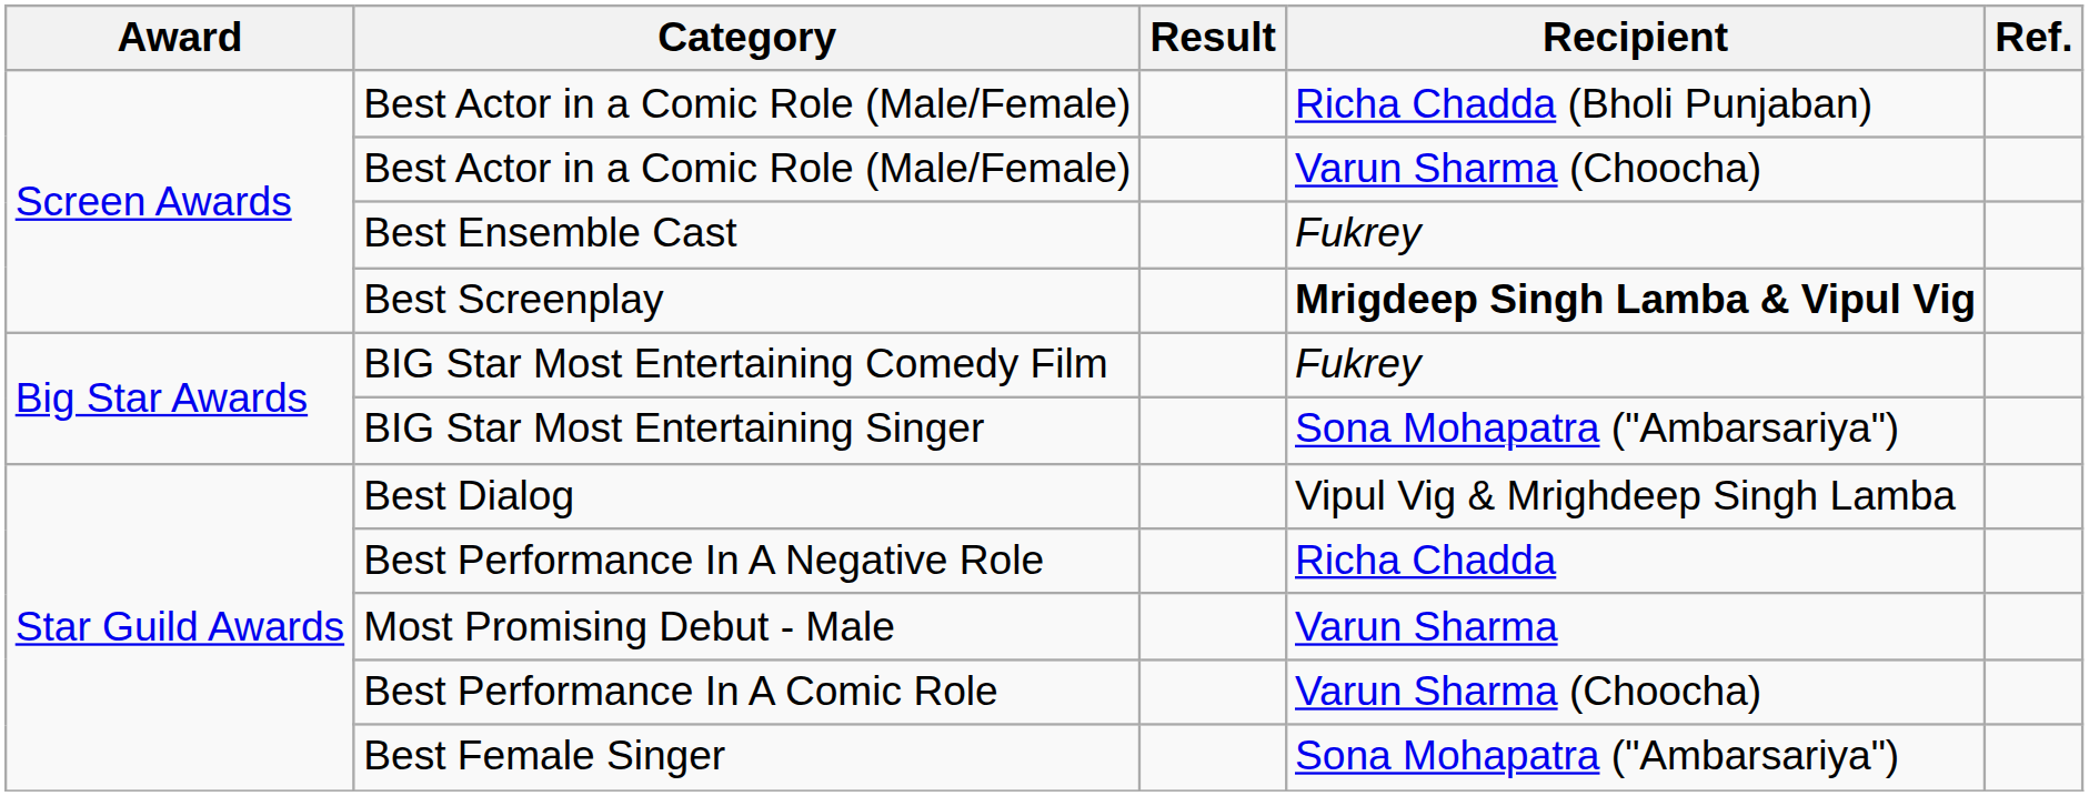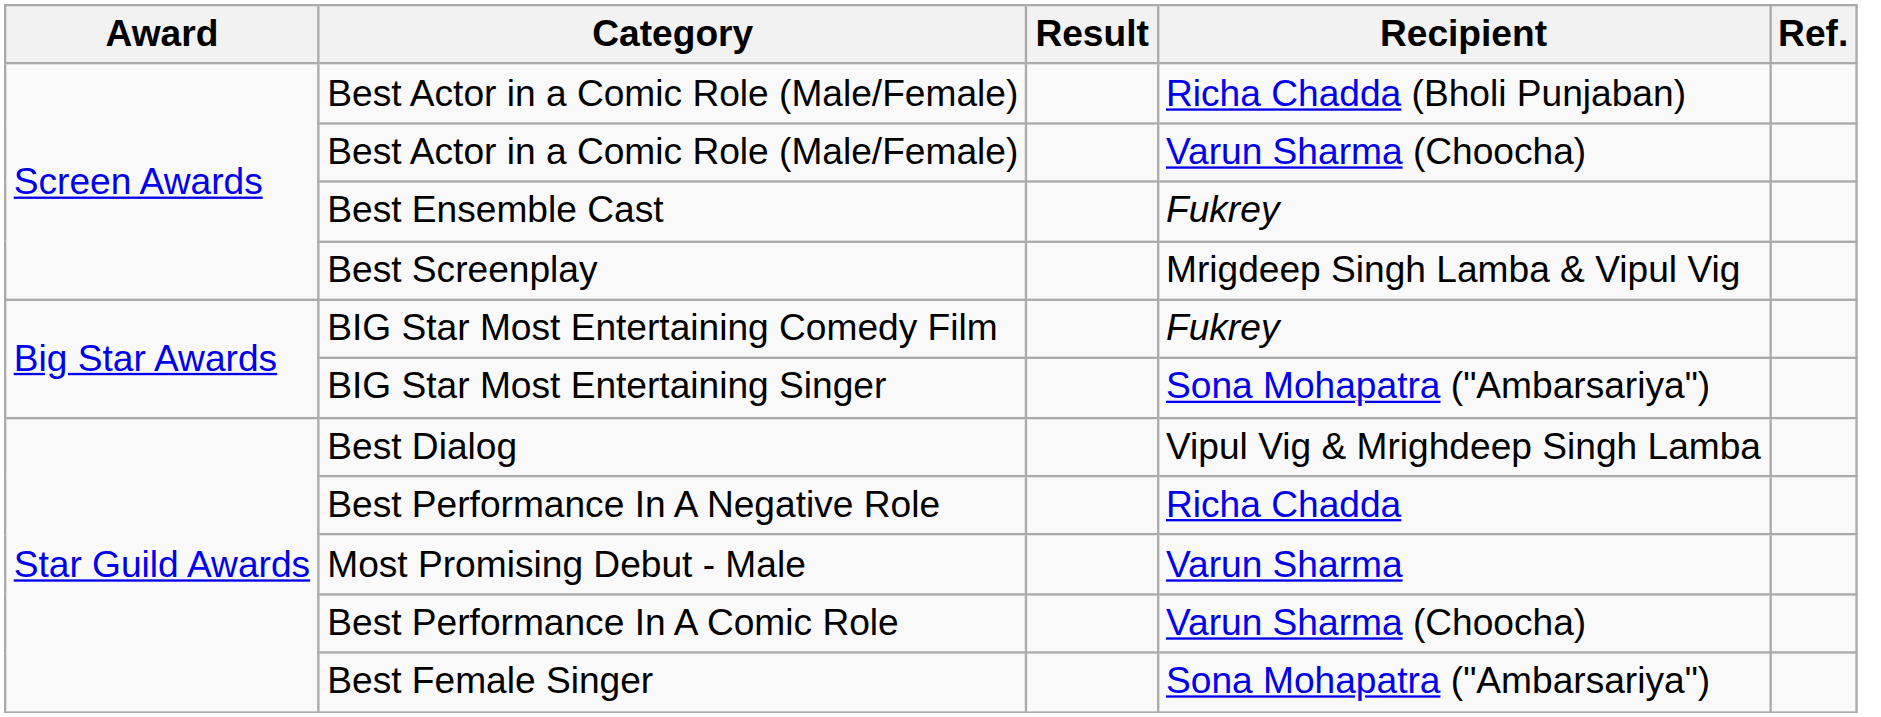Best Screenplay | Recipient: bold -> normal
